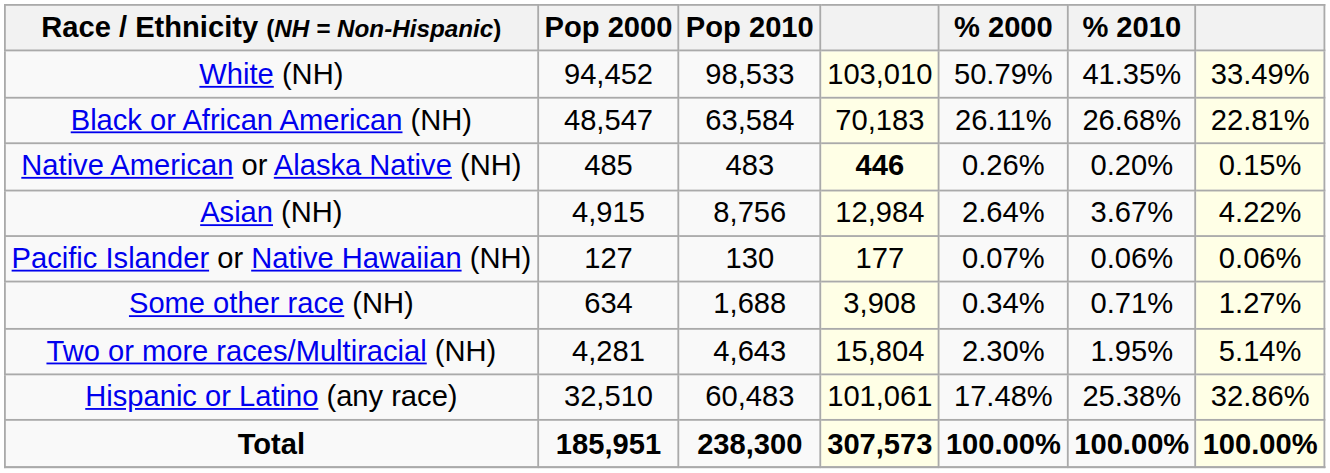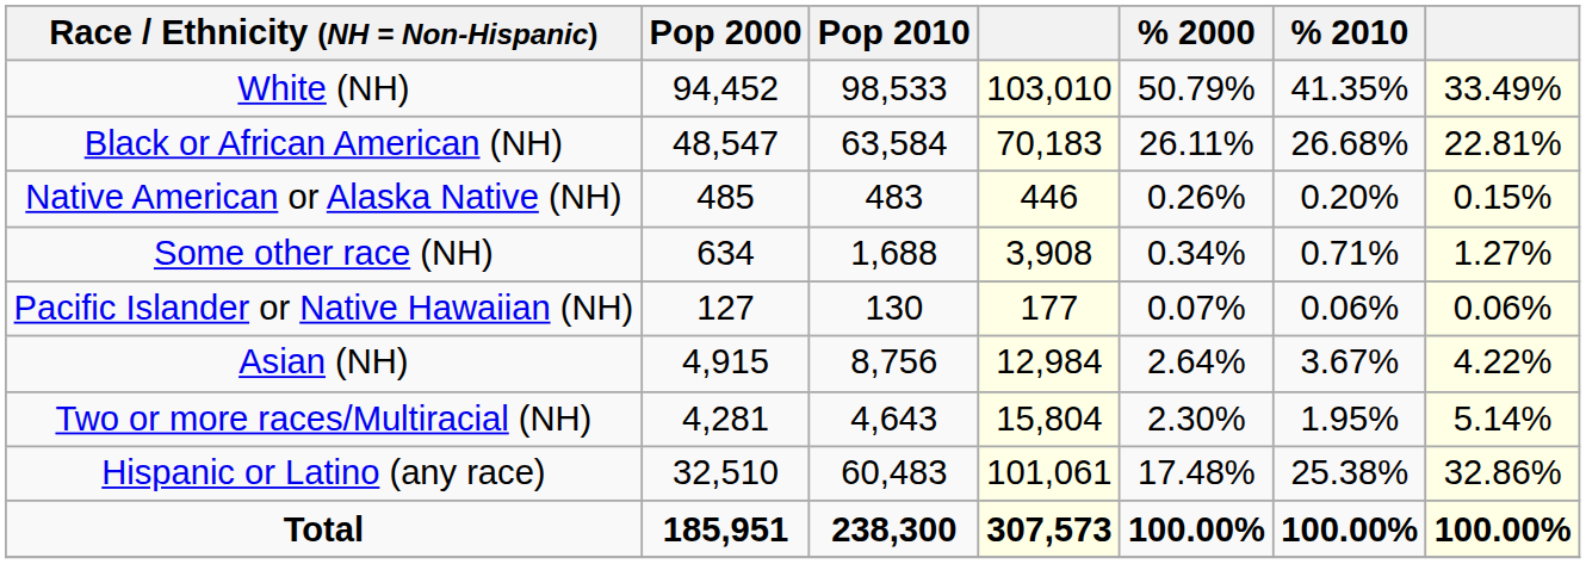Native American or Alaska Native (NH) | column 4: bold -> normal
rows swapped: Asian (NH) <-> Some other race (NH)
